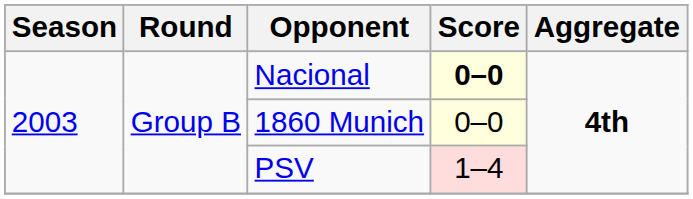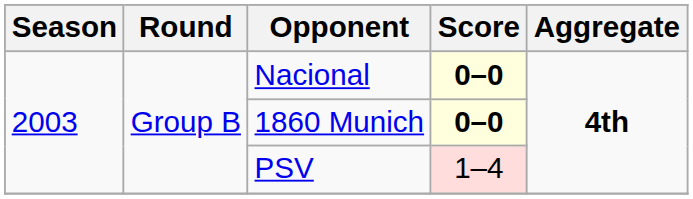1860 Munich | Score: normal -> bold
